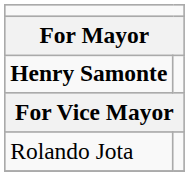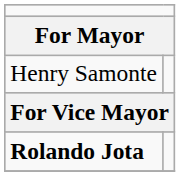Henry Samonte | column 1: bold -> normal
Rolando Jota | column 1: normal -> bold
